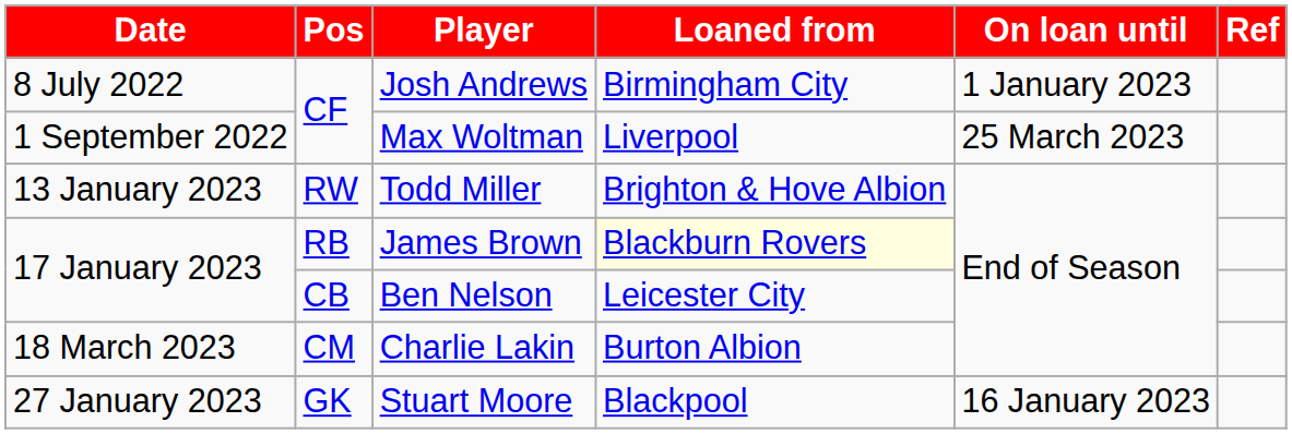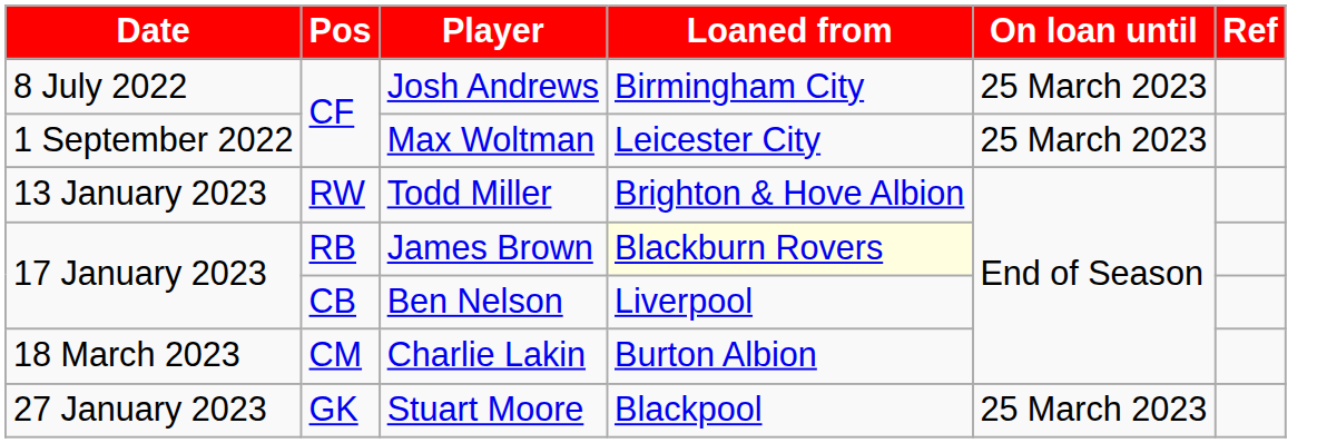Josh Andrews | On loan until: 1 January 2023 -> 25 March 2023
Max Woltman | Loaned from: Liverpool -> Leicester City
Ben Nelson | Loaned from: Leicester City -> Liverpool
Stuart Moore | On loan until: 16 January 2023 -> 25 March 2023
